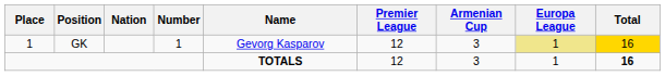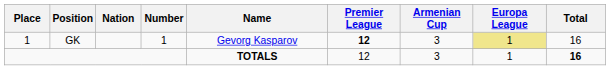GK | Premier League: normal -> bold
GK | Total: gold background -> no background
